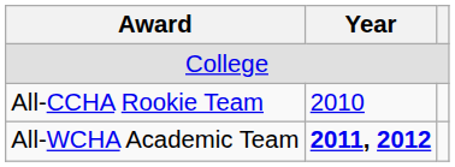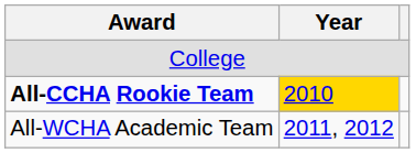All-CCHA Rookie Team | Award: normal -> bold
All-CCHA Rookie Team | Year: no background -> gold background
All-WCHA Academic Team | Year: bold -> normal
